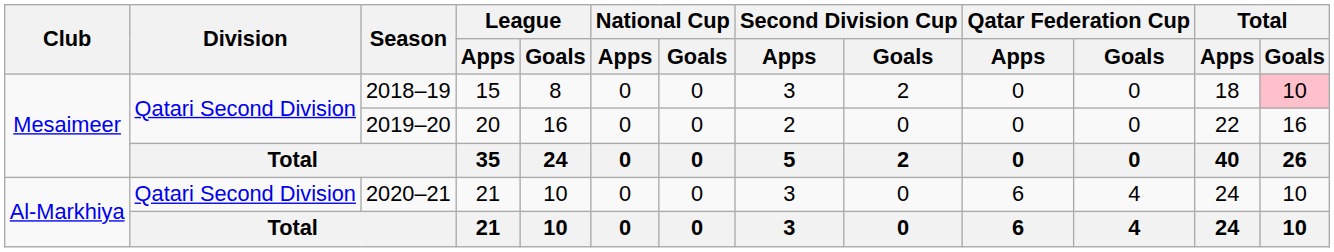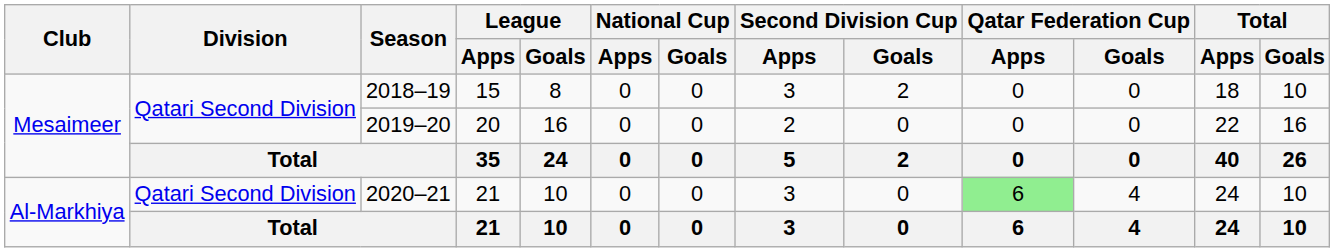2018–19 | Total / Goals: pink background -> no background
2020–21 | Qatar Federation Cup / Apps: no background -> lightgreen background
